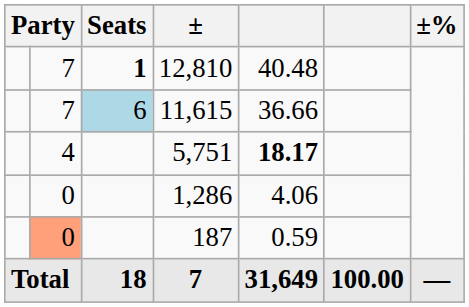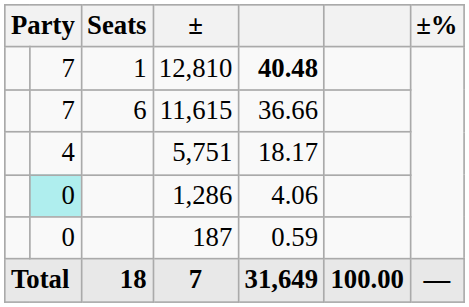12,810 | Seats: bold -> normal
12,810 | column 5: normal -> bold
11,615 | Seats: lightblue background -> no background
5,751 | column 5: bold -> normal
1,286 | column 2: no background -> paleturquoise background
187 | column 2: lightsalmon background -> no background
